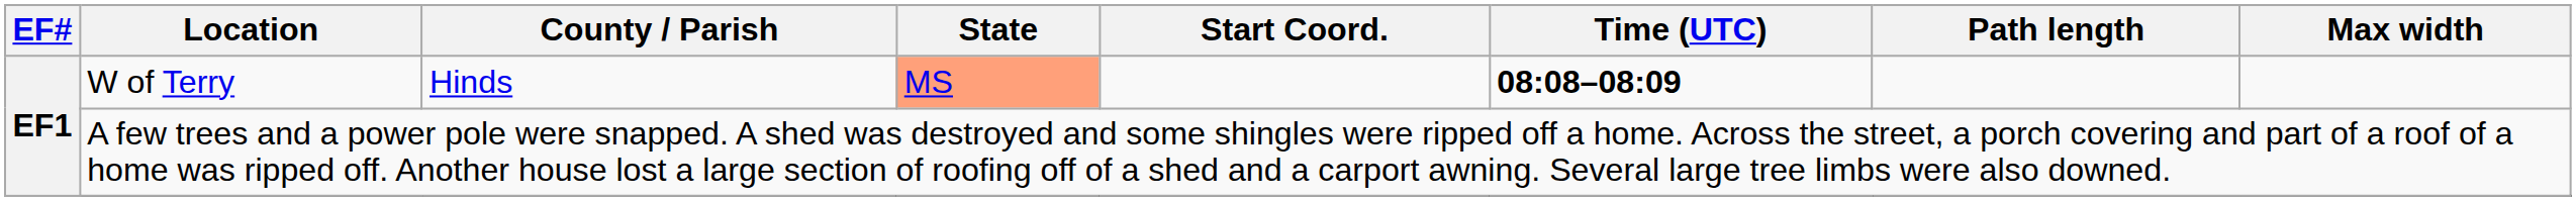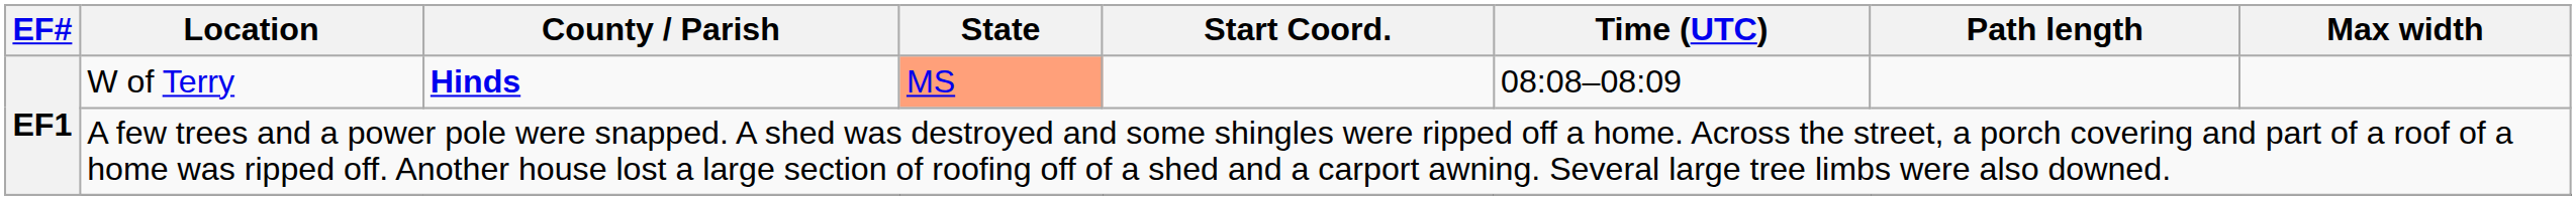W of Terry | County / Parish: normal -> bold
W of Terry | Time (UTC): bold -> normal
